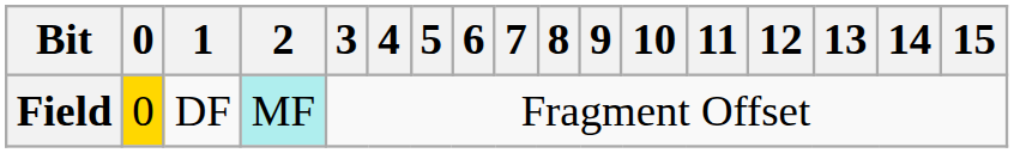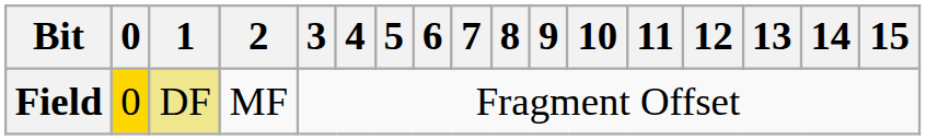Field | 1: no background -> khaki background
Field | 2: paleturquoise background -> no background
